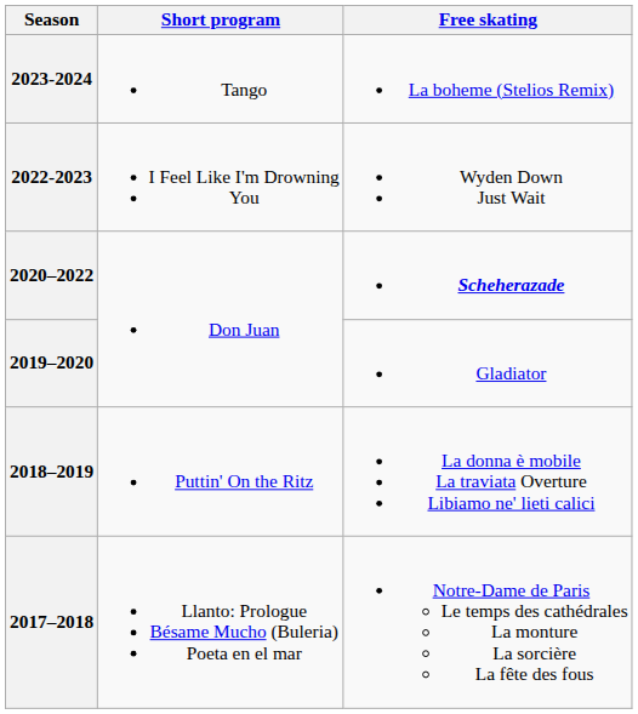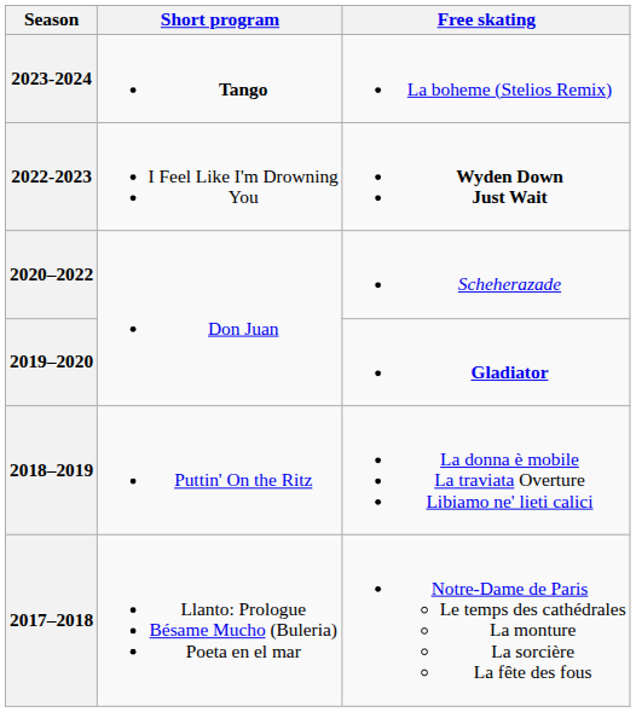2023-2024 | Short program: normal -> bold
2022-2023 | Free skating: normal -> bold
2020–2022 | Free skating: bold -> normal
2019–2020 | Free skating: normal -> bold
